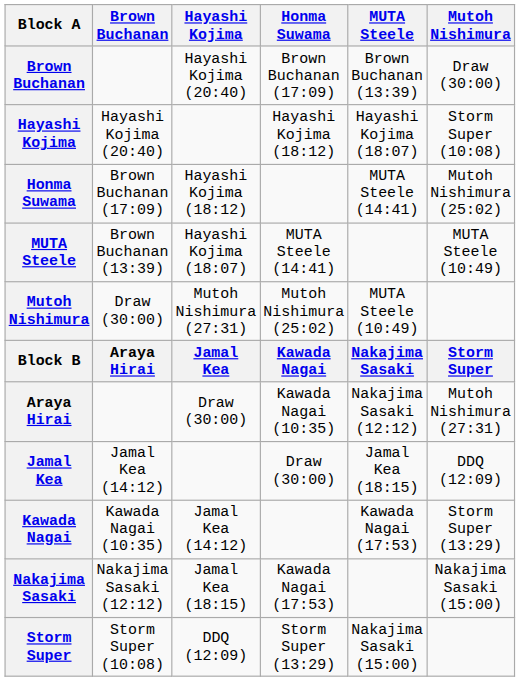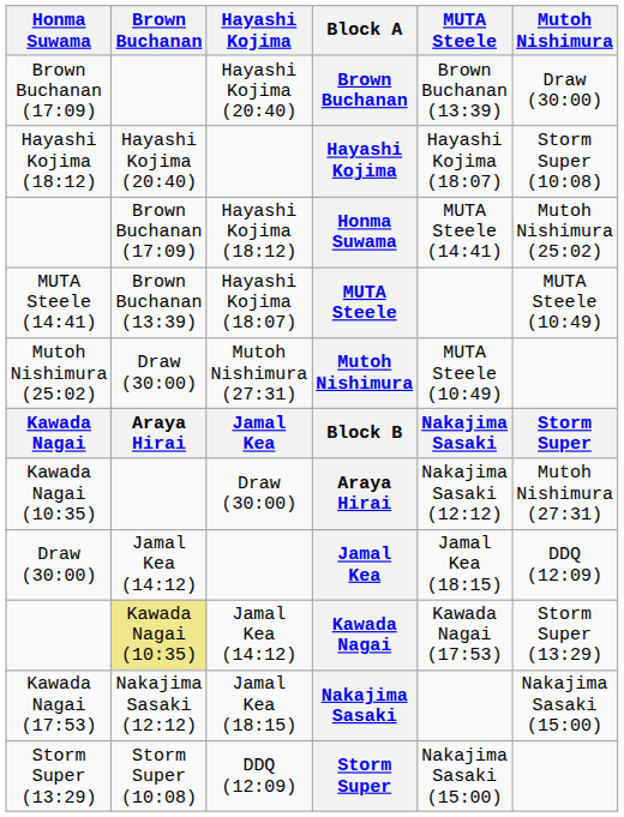columns swapped: Block A <-> Honma Suwama
row 10 | Brown Buchanan: no background -> khaki background
